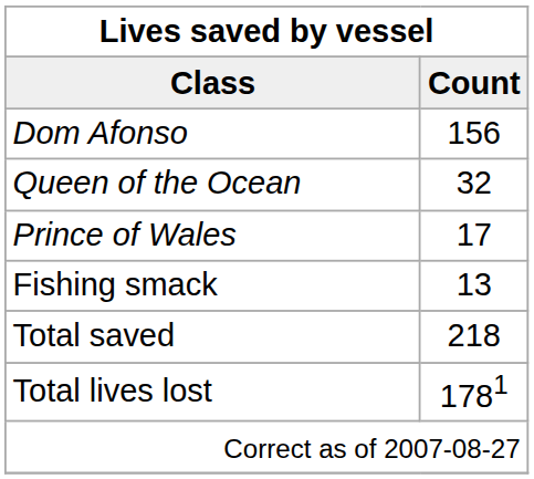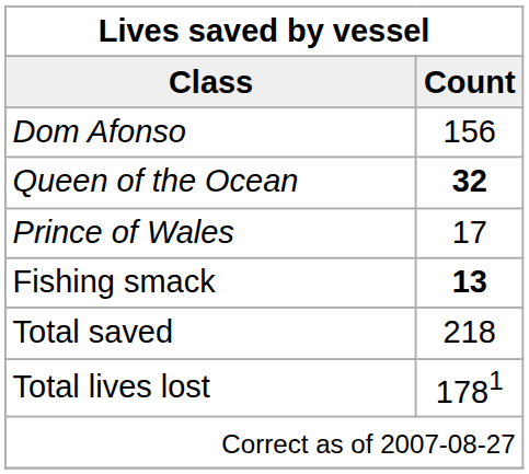Queen of the Ocean | Count: normal -> bold
Fishing smack | Count: normal -> bold
